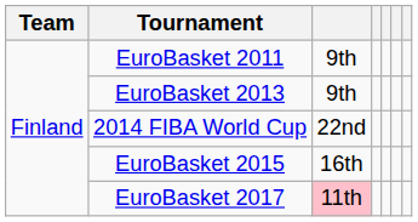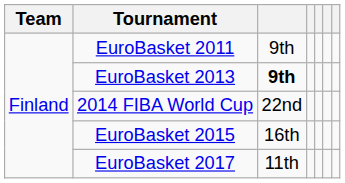EuroBasket 2013 | column 3: normal -> bold
EuroBasket 2017 | column 3: pink background -> no background
